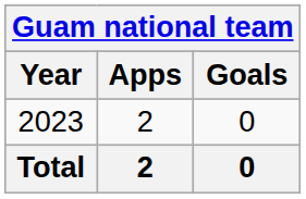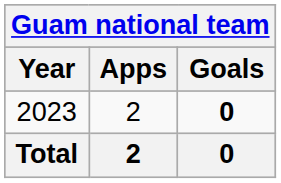2023 | Goals: normal -> bold
